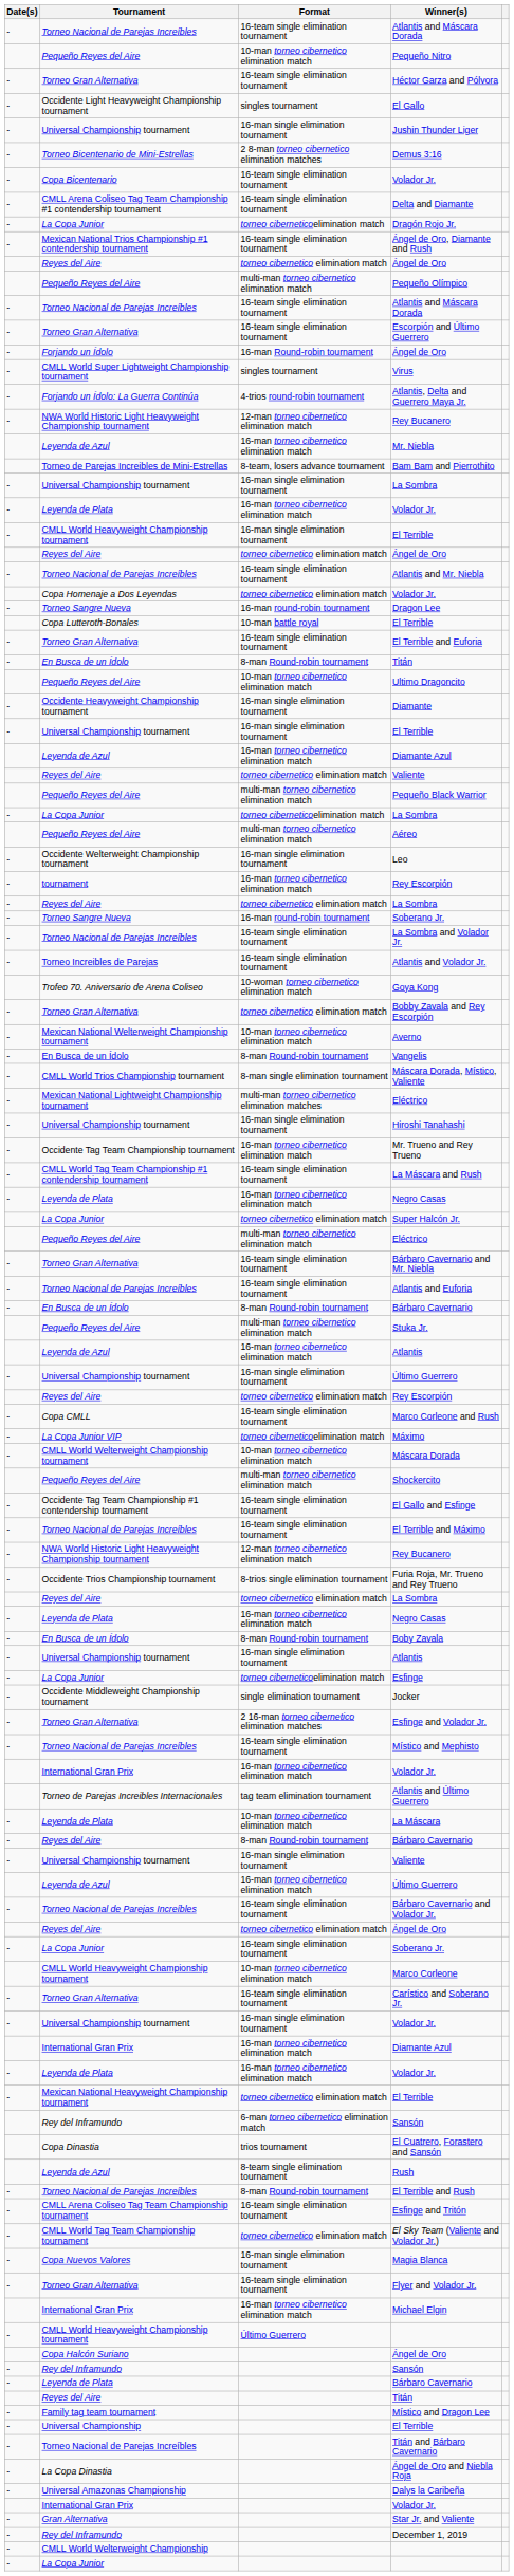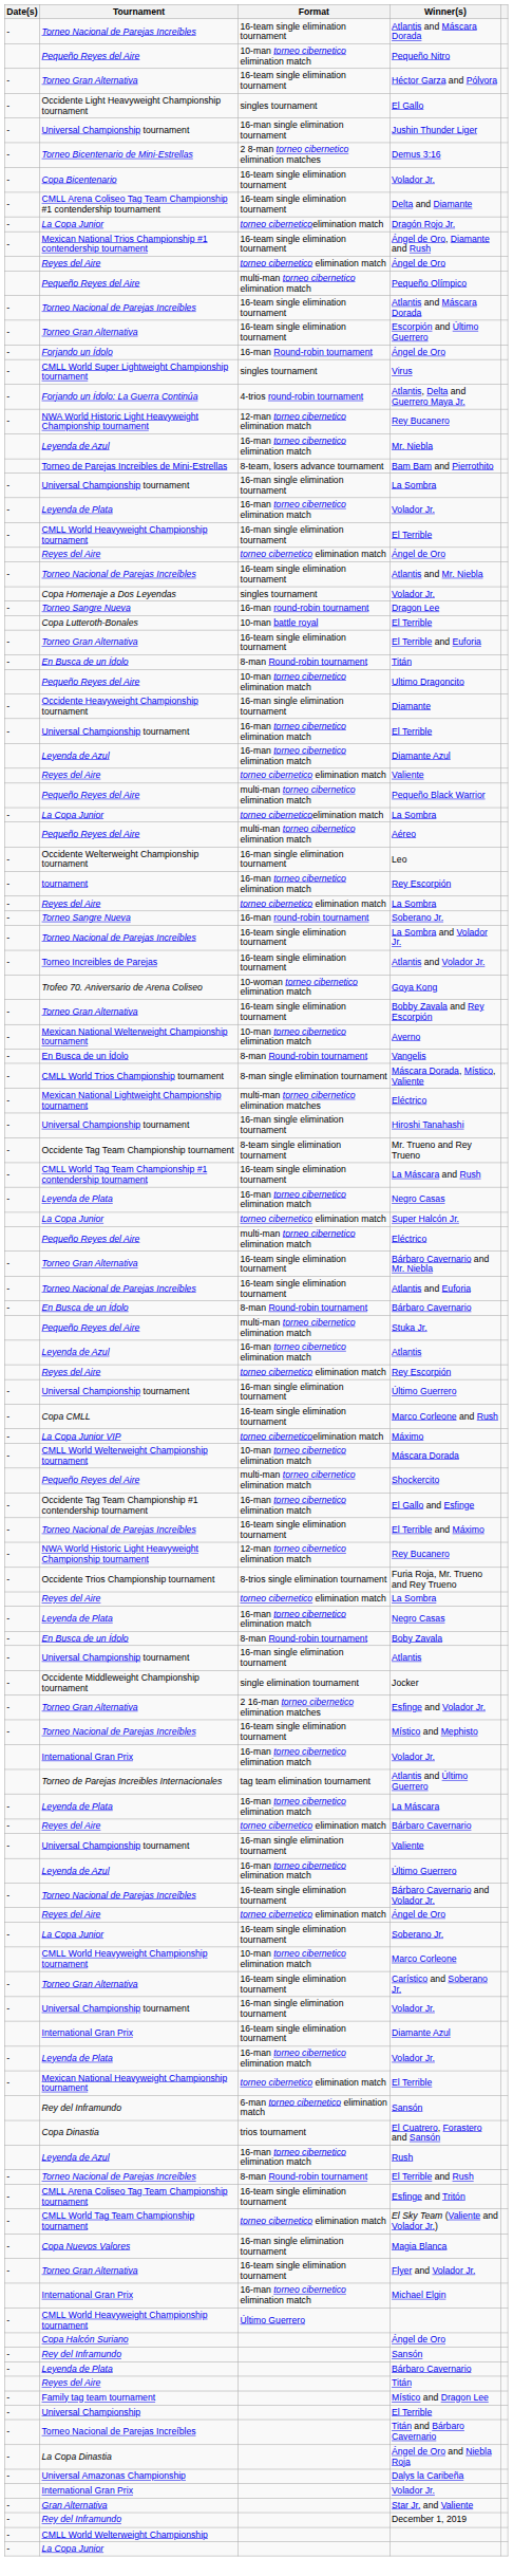Copa Homenaje a Dos Leyendas / Volador Jr. | Format: torneo cibernetico elimination match -> singles tournament
Universal Championship tournament / El Terrible | Format: 16-man single elimination tournament -> 16-man torneo cibernetico elimination match
Bobby Zavala and Rey Escorpión | Format: torneo cibernetico elimination match -> 16-team single elimination tournament
Mr. Trueno and Rey Trueno | Format: 16-man torneo cibernetico elimination match -> 8-team single elimination tournament
rows swapped: Reyes del Aire / Rey Escorpión <-> Universal Championship tournament / Último Guerrero
El Gallo and Esfinge | Format: 16-team single elimination tournament -> 16-man torneo cibernetico elimination match
- row: - | La Copa Junior | torneo ciberneticoelimination match | Esfinge
La Máscara | Format: 10-man torneo cibernetico elimination match -> 16-man torneo cibernetico elimination match
Reyes del Aire / Bárbaro Cavernario | Format: 8-man Round-robin tournament -> torneo cibernetico elimination match
International Gran Prix / Diamante Azul | Format: 16-man torneo cibernetico elimination match -> 16-team single elimination tournament
Rush | Format: 8-team single elimination tournament -> 16-man torneo cibernetico elimination match
